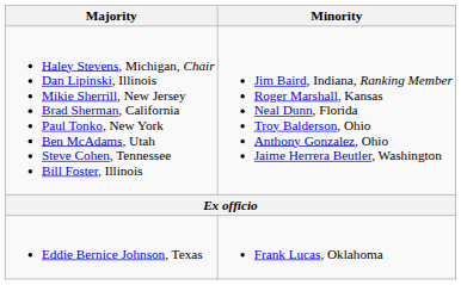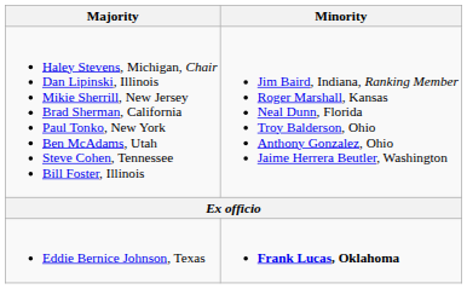Eddie Bernice Johnson, Texas | Minority: normal -> bold
